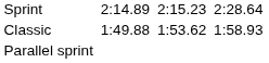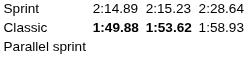Classic | column 2: normal -> bold
Classic | column 3: normal -> bold
